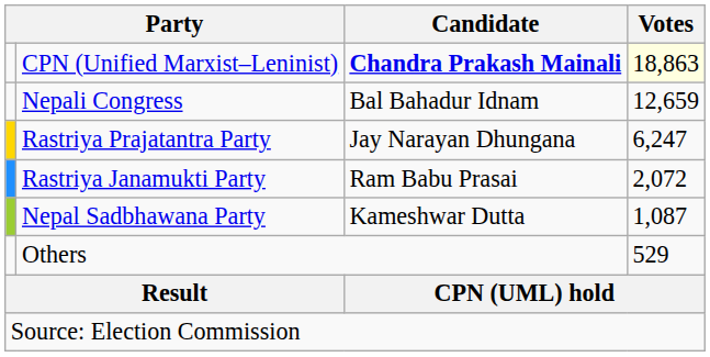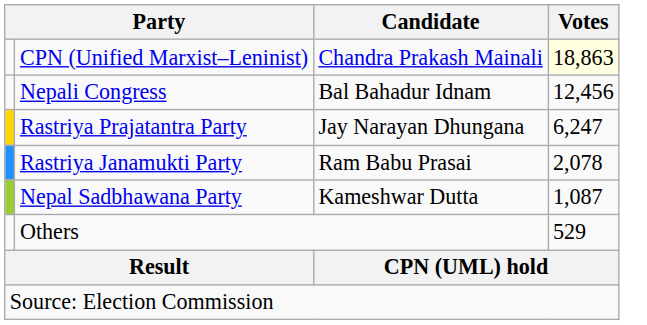CPN (Unified Marxist–Leninist) | Candidate: bold -> normal
Nepali Congress | Votes: 12,659 -> 12,456
Rastriya Janamukti Party | Votes: 2,072 -> 2,078
